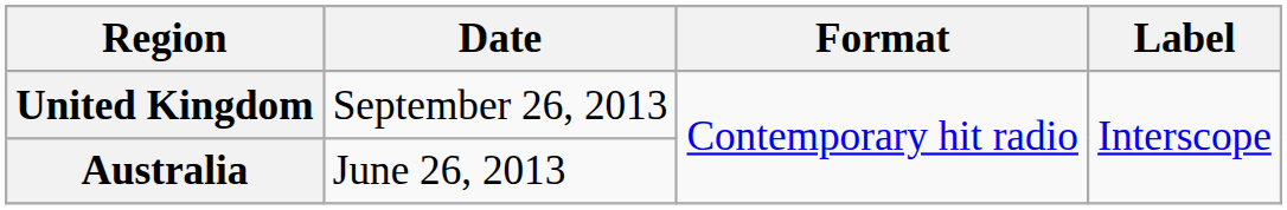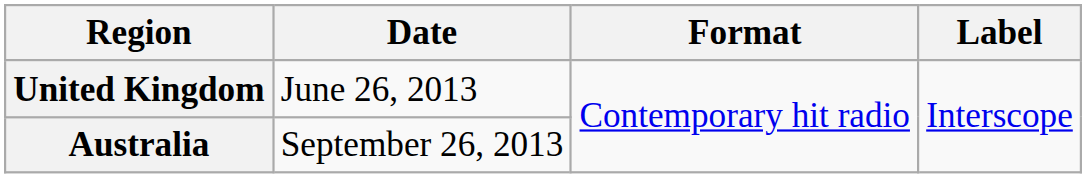United Kingdom | Date: September 26, 2013 -> June 26, 2013
Australia | Date: June 26, 2013 -> September 26, 2013
